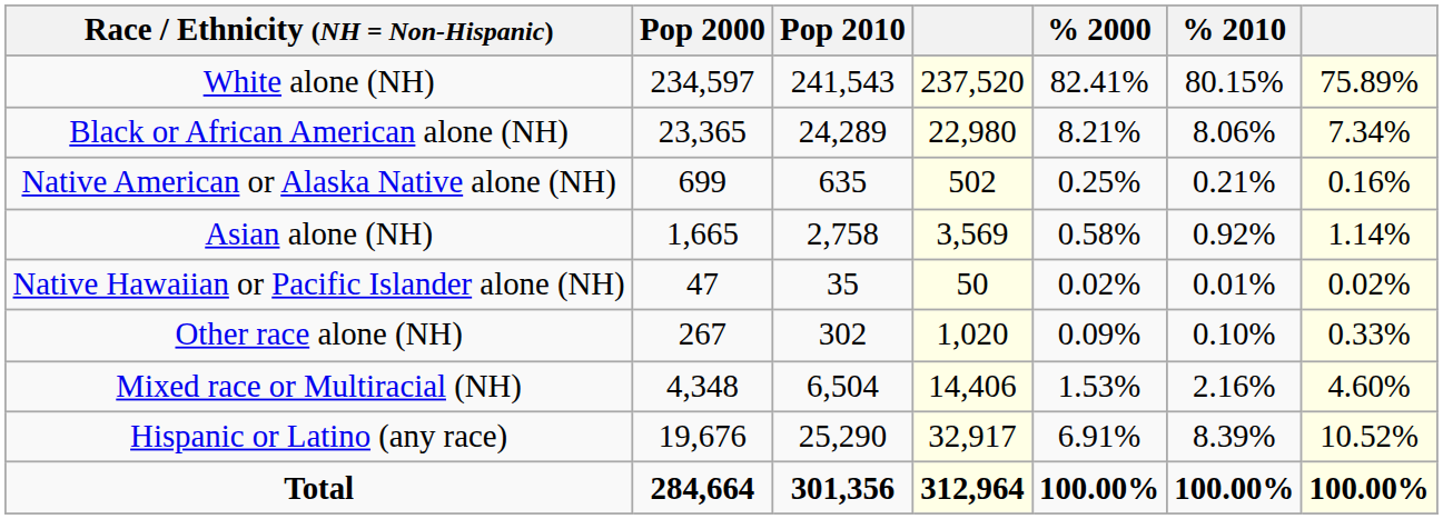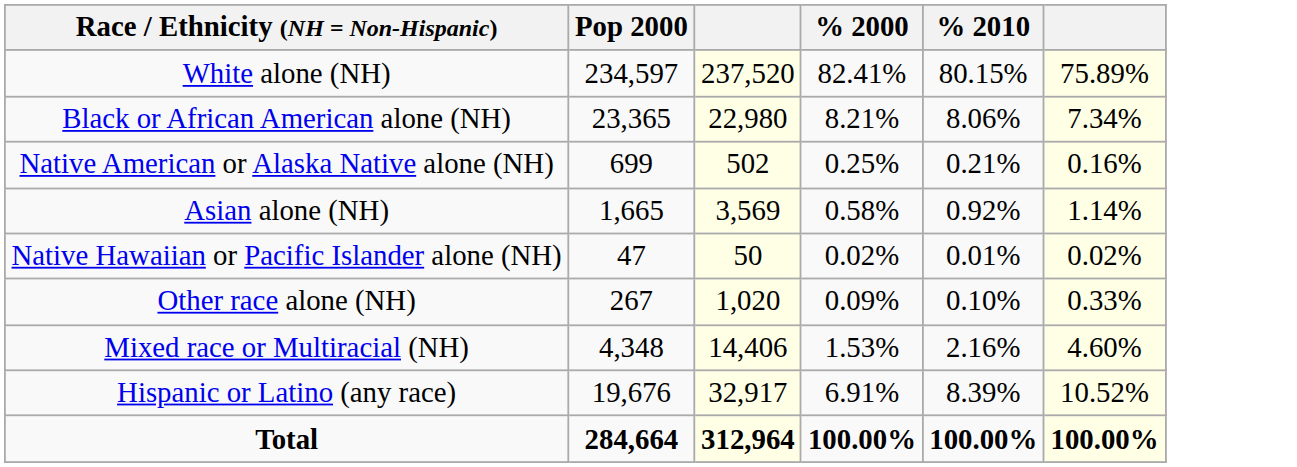- column: Pop 2010 | 241,543 | 24,289 | 635 | 2,758 | 35 | 302 | 6,504 | 25,290 | 301,356
